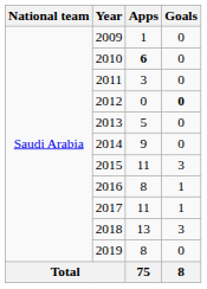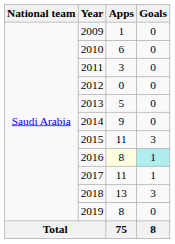2010 | Apps: bold -> normal
2012 | Goals: bold -> normal
2016 | Apps: no background -> lightyellow background
2016 | Goals: no background -> paleturquoise background
